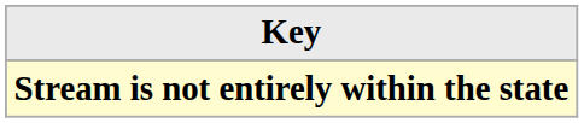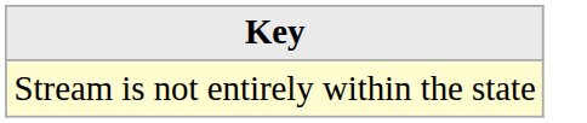row 2 | column 1: bold -> normal
